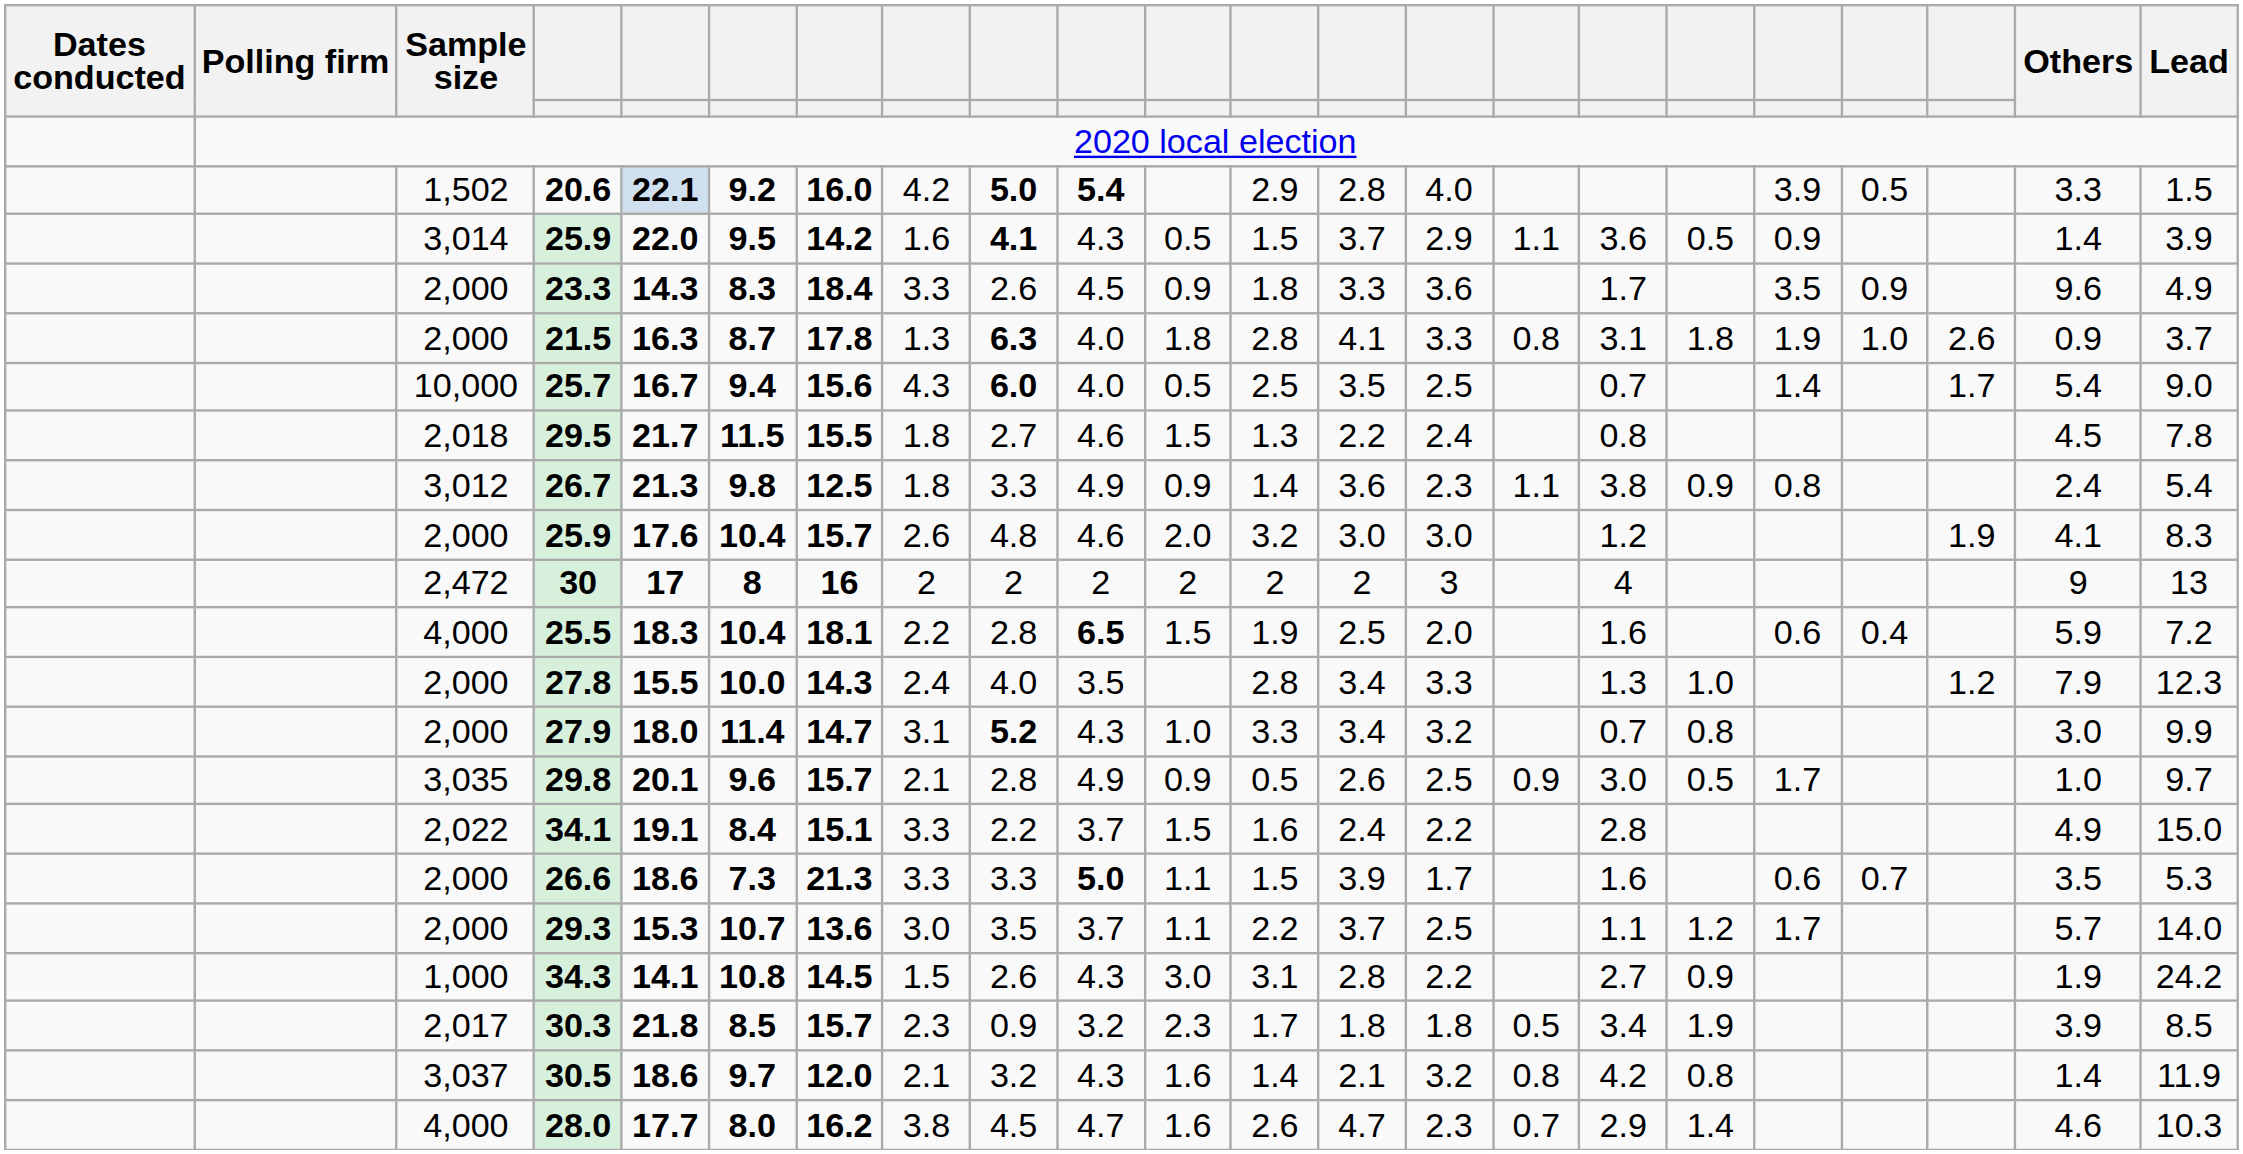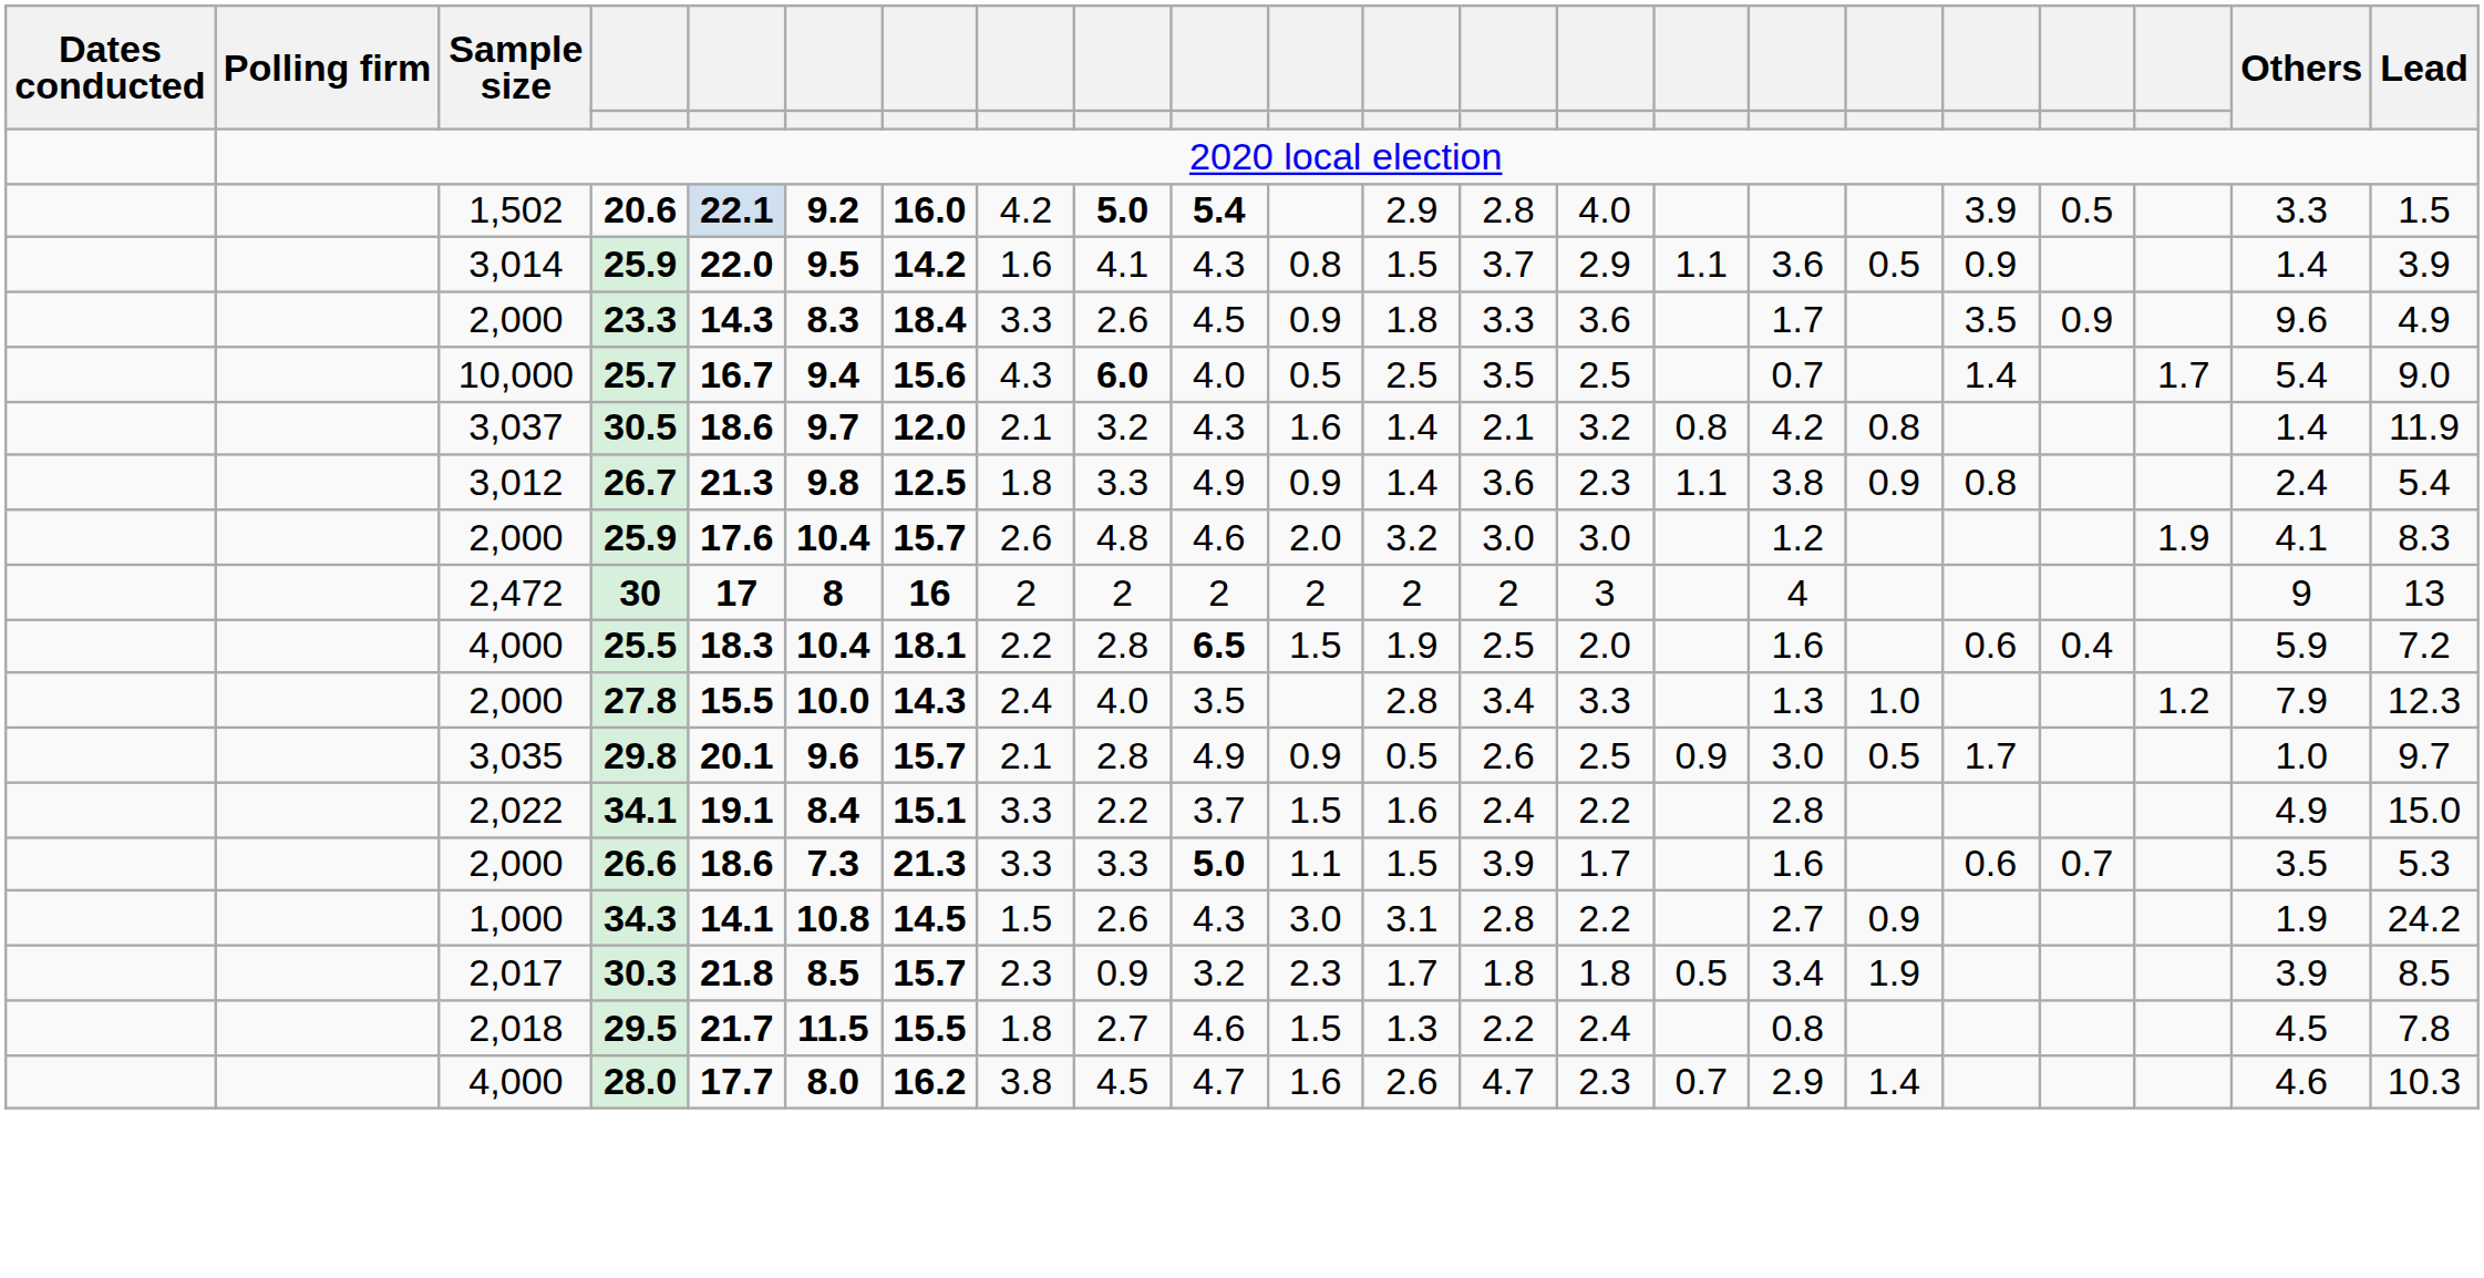3,014 / 25.9 | column 9: bold -> normal
3,014 / 25.9 | column 11: 0.5 -> 0.8
- row: 2,000 | 21.5 | 16.3 | 8.7 | 17.8 | 1.3 | 6.3 | 4.0 | 1.8 | 2.8 | 4.1 | 3.3 | 0.8 | 3.1 | 1.8 | 1.9 | 1.0 | 2.6 | 0.9 | 3.7
rows swapped: 29.5 <-> 30.5
- row: 2,000 | 27.9 | 18.0 | 11.4 | 14.7 | 3.1 | 5.2 | 4.3 | 1.0 | 3.3 | 3.4 | 3.2 | 0.7 | 0.8 | 3.0 | 9.9
- row: 2,000 | 29.3 | 15.3 | 10.7 | 13.6 | 3.0 | 3.5 | 3.7 | 1.1 | 2.2 | 3.7 | 2.5 | 1.1 | 1.2 | 1.7 | 5.7 | 14.0
